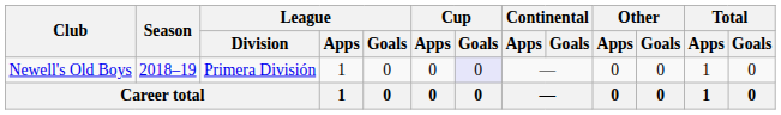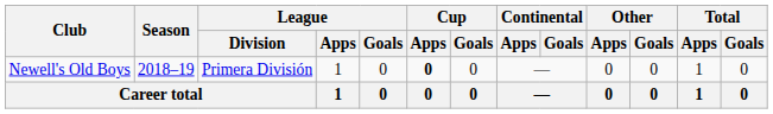Newell's Old Boys | Cup / Apps: normal -> bold
Newell's Old Boys | Cup / Goals: lavender background -> no background
